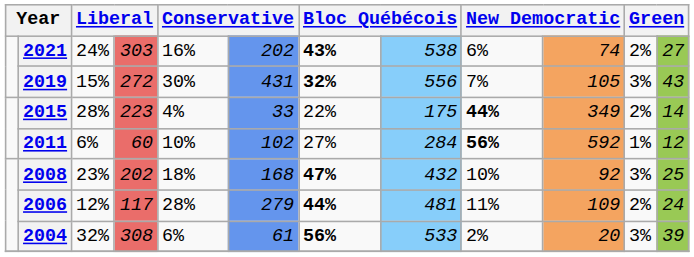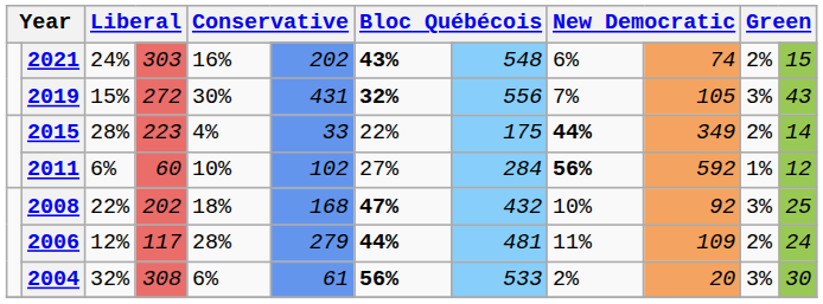2021 | column 8: 538 -> 548
2021 | column 12: 27 -> 15
2008 | column 3: 23% -> 22%
2004 | column 12: 39 -> 30
